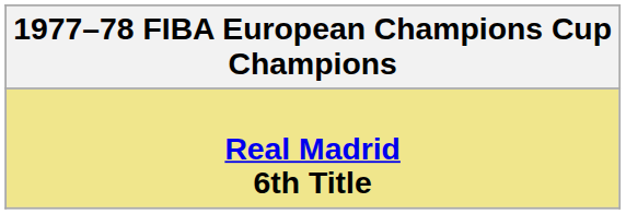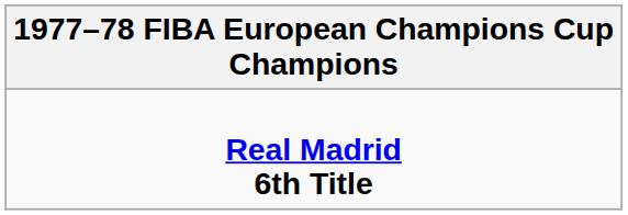row 2 | column 1: khaki background -> no background
